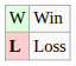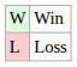Loss | column 1: bold -> normal
